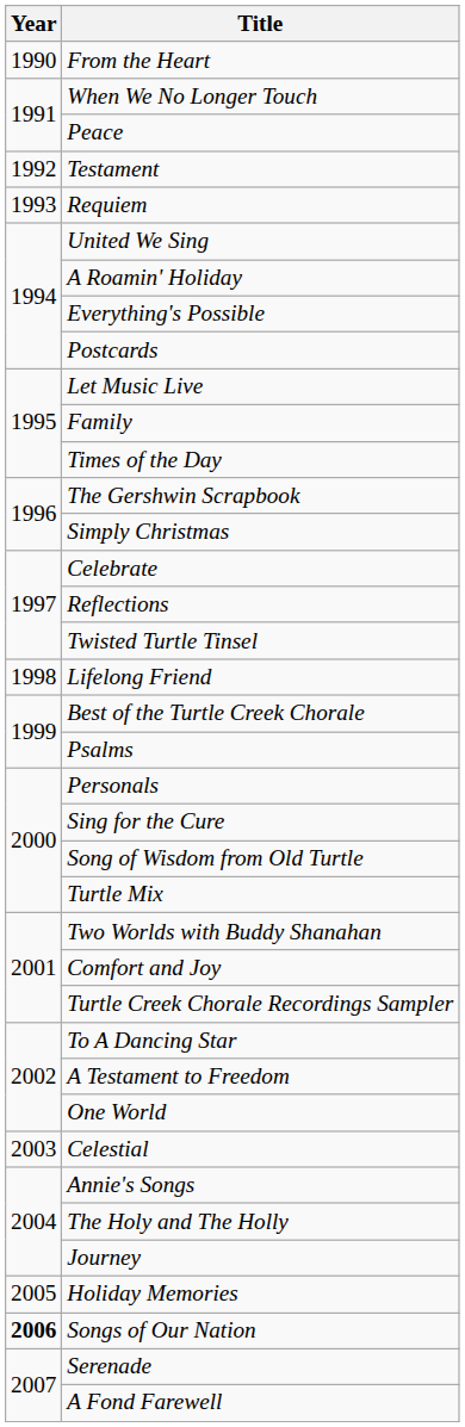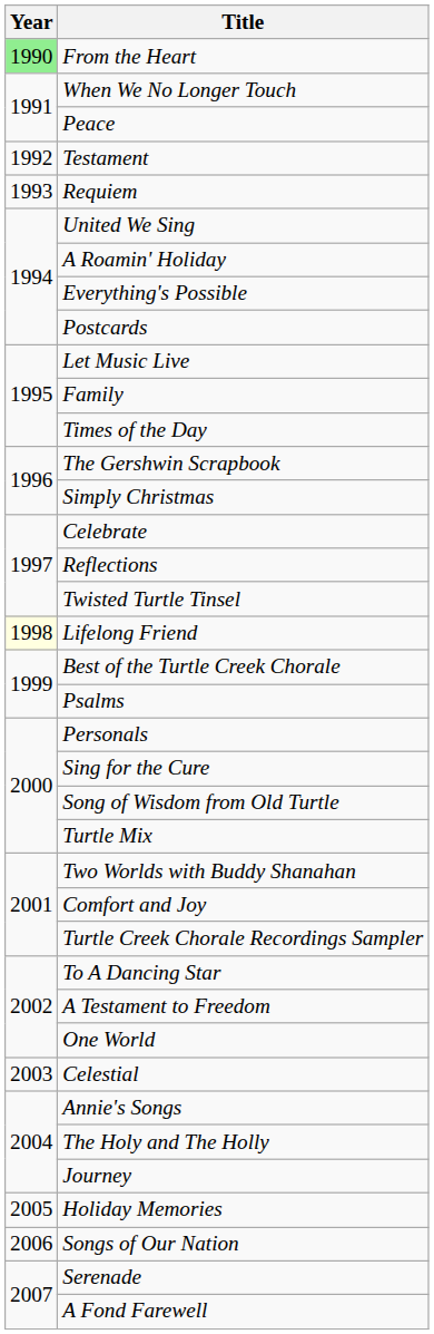From the Heart | Year: no background -> lightgreen background
Lifelong Friend | Year: no background -> lightyellow background
Songs of Our Nation | Year: bold -> normal
